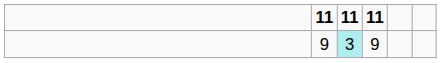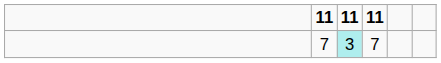row 2 | column 2: 9 -> 7
row 2 | column 4: 9 -> 7
